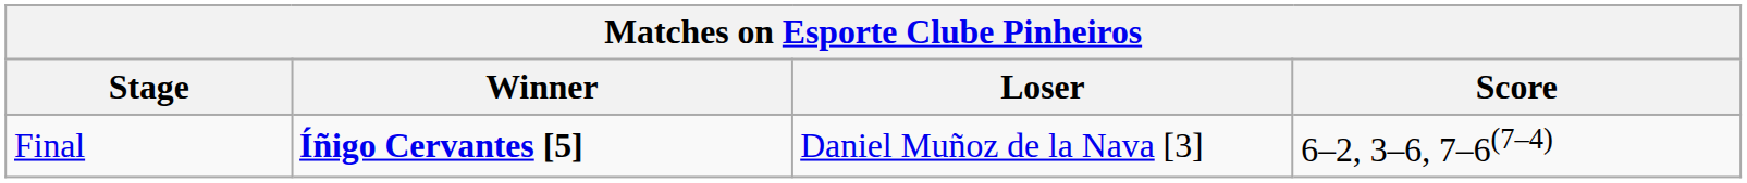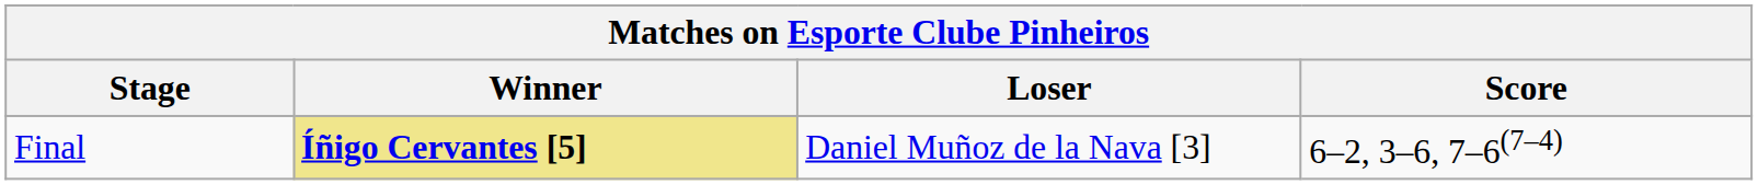Final | Winner: no background -> khaki background
